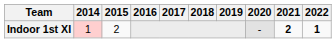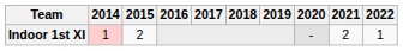Indoor 1st XI | 2021: bold -> normal
Indoor 1st XI | 2022: bold -> normal
